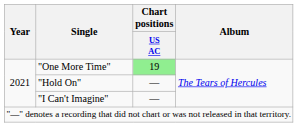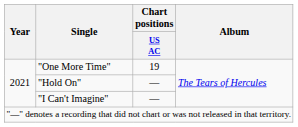"One More Time" | Chart positions / US AC: lightgreen background -> no background
